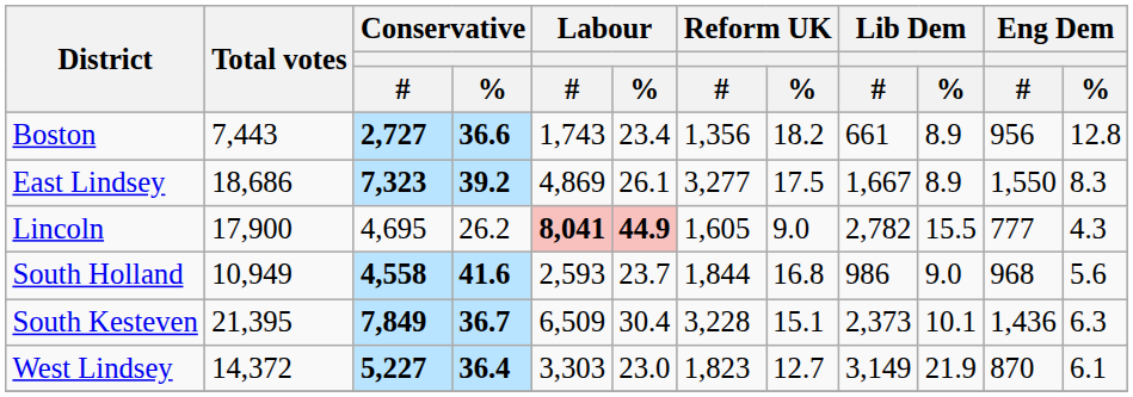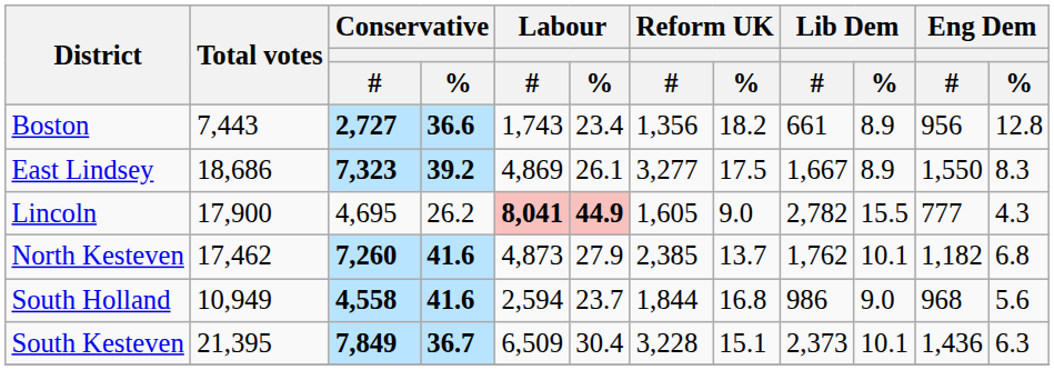+ row: North Kesteven | 17,462 | 7,260 | 41.6 | 4,873 | 27.9 | 2,385 | 13.7 | 1,762 | 10.1 | 1,182 | 6.8
South Holland | Labour / #: 2,593 -> 2,594
- row: West Lindsey | 14,372 | 5,227 | 36.4 | 3,303 | 23.0 | 1,823 | 12.7 | 3,149 | 21.9 | 870 | 6.1
